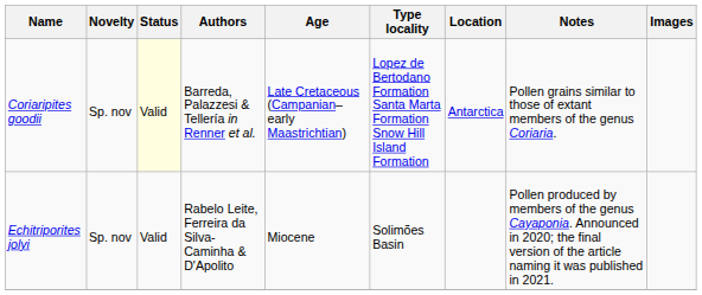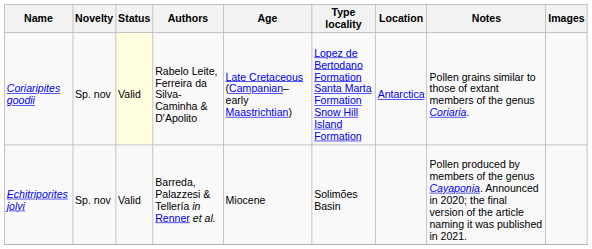Coriaripites goodii | Authors: Barreda, Palazzesi & Tellería in Renner et al. -> Rabelo Leite, Ferreira da Silva-Caminha & D'Apolito
Echitriporites jolyi | Authors: Rabelo Leite, Ferreira da Silva-Caminha & D'Apolito -> Barreda, Palazzesi & Tellería in Renner et al.
